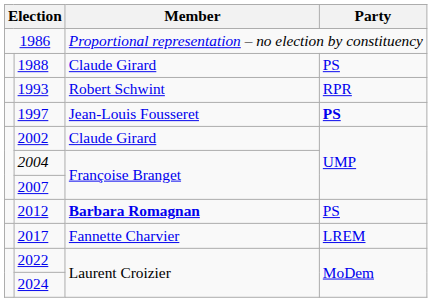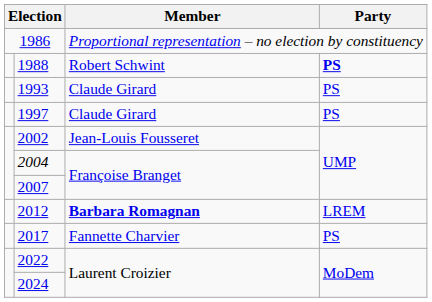1988 | Member: Claude Girard -> Robert Schwint
1988 | Party: normal -> bold
1993 | Member: Robert Schwint -> Claude Girard
1993 | Party: RPR -> PS
1997 | Member: Jean-Louis Fousseret -> Claude Girard
1997 | Party: bold -> normal
2002 | Member: Claude Girard -> Jean-Louis Fousseret
2012 | Party: PS -> LREM
2017 | Party: LREM -> PS
